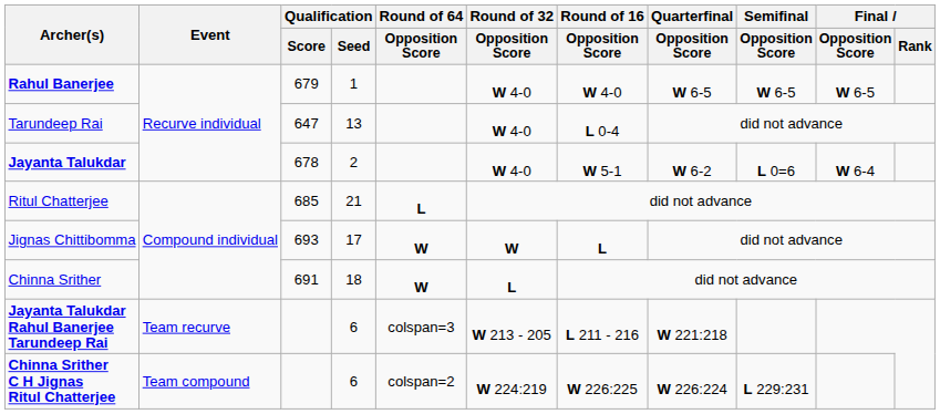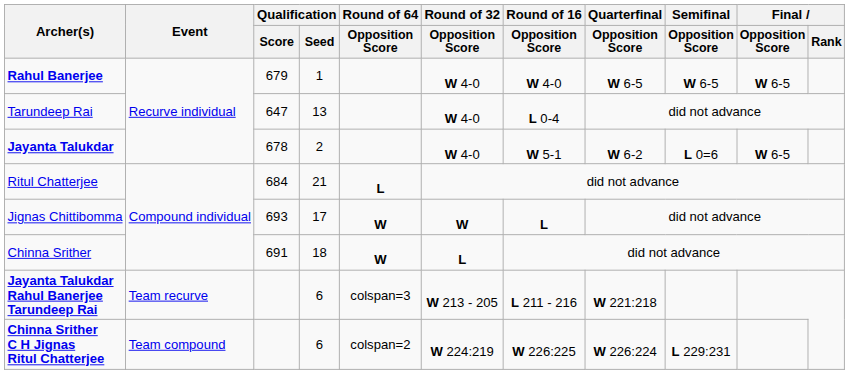Jayanta Talukdar | Final / Opposition Score: W 6-4 -> W 6-5
Ritul Chatterjee | Qualification / Score: 685 -> 684
